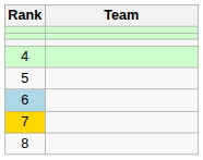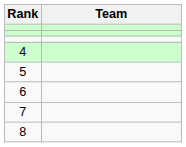row 7 | Rank: lightblue background -> no background
row 8 | Rank: gold background -> no background
